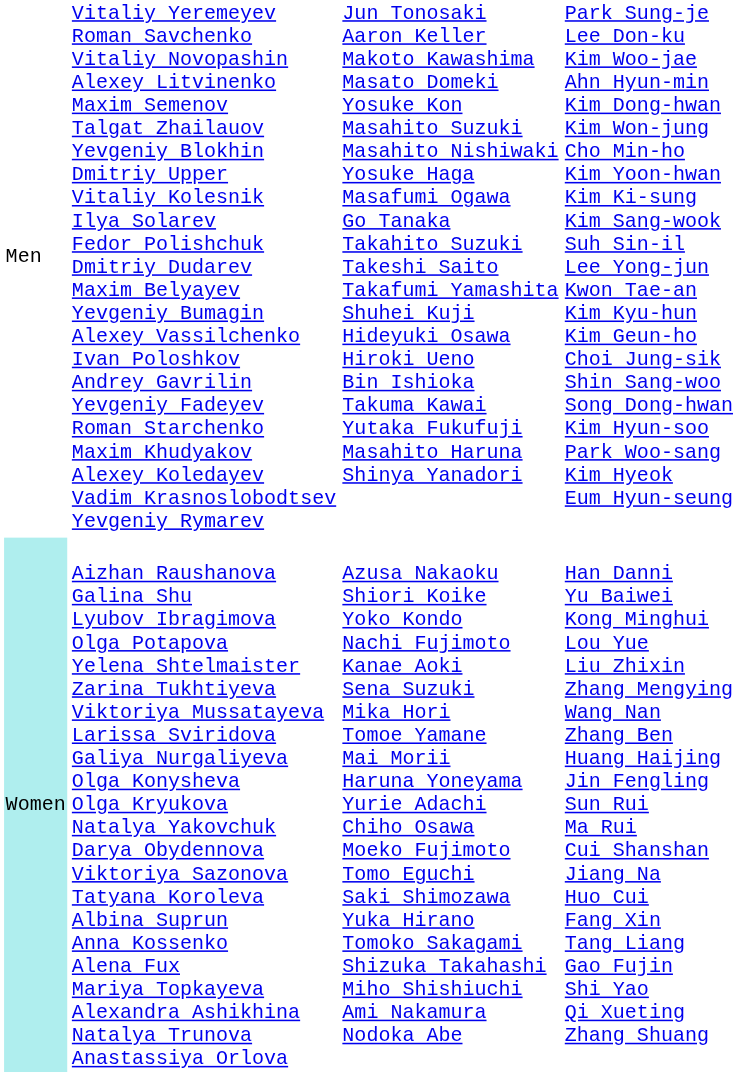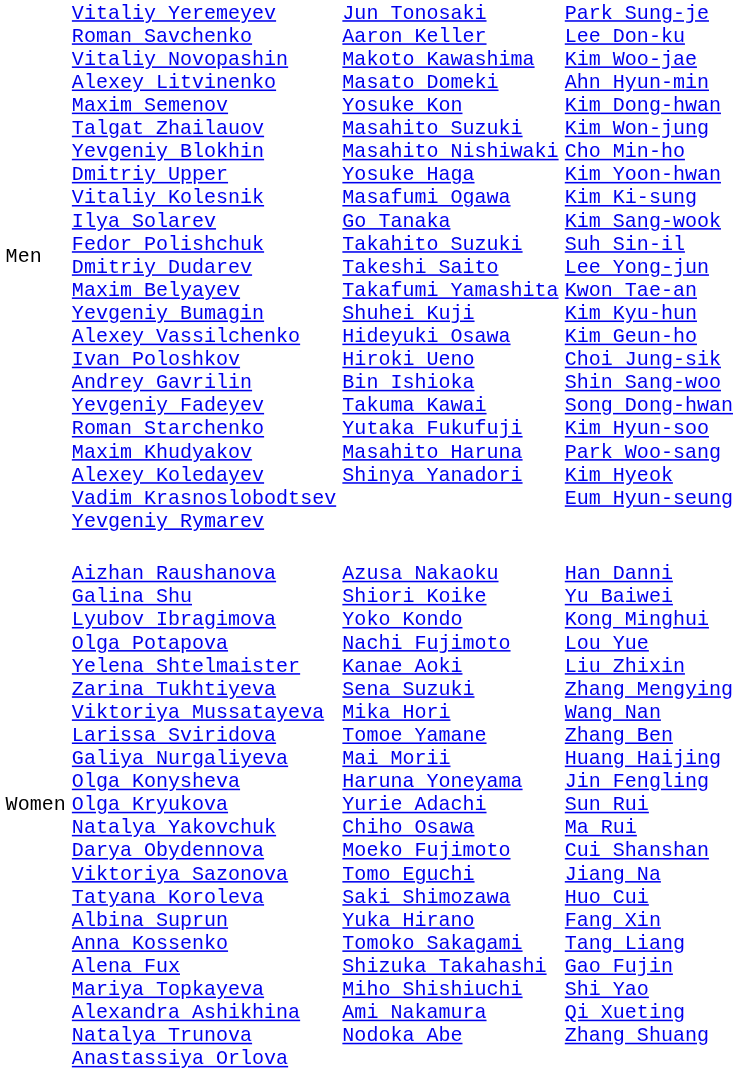Women | column 1: paleturquoise background -> no background
